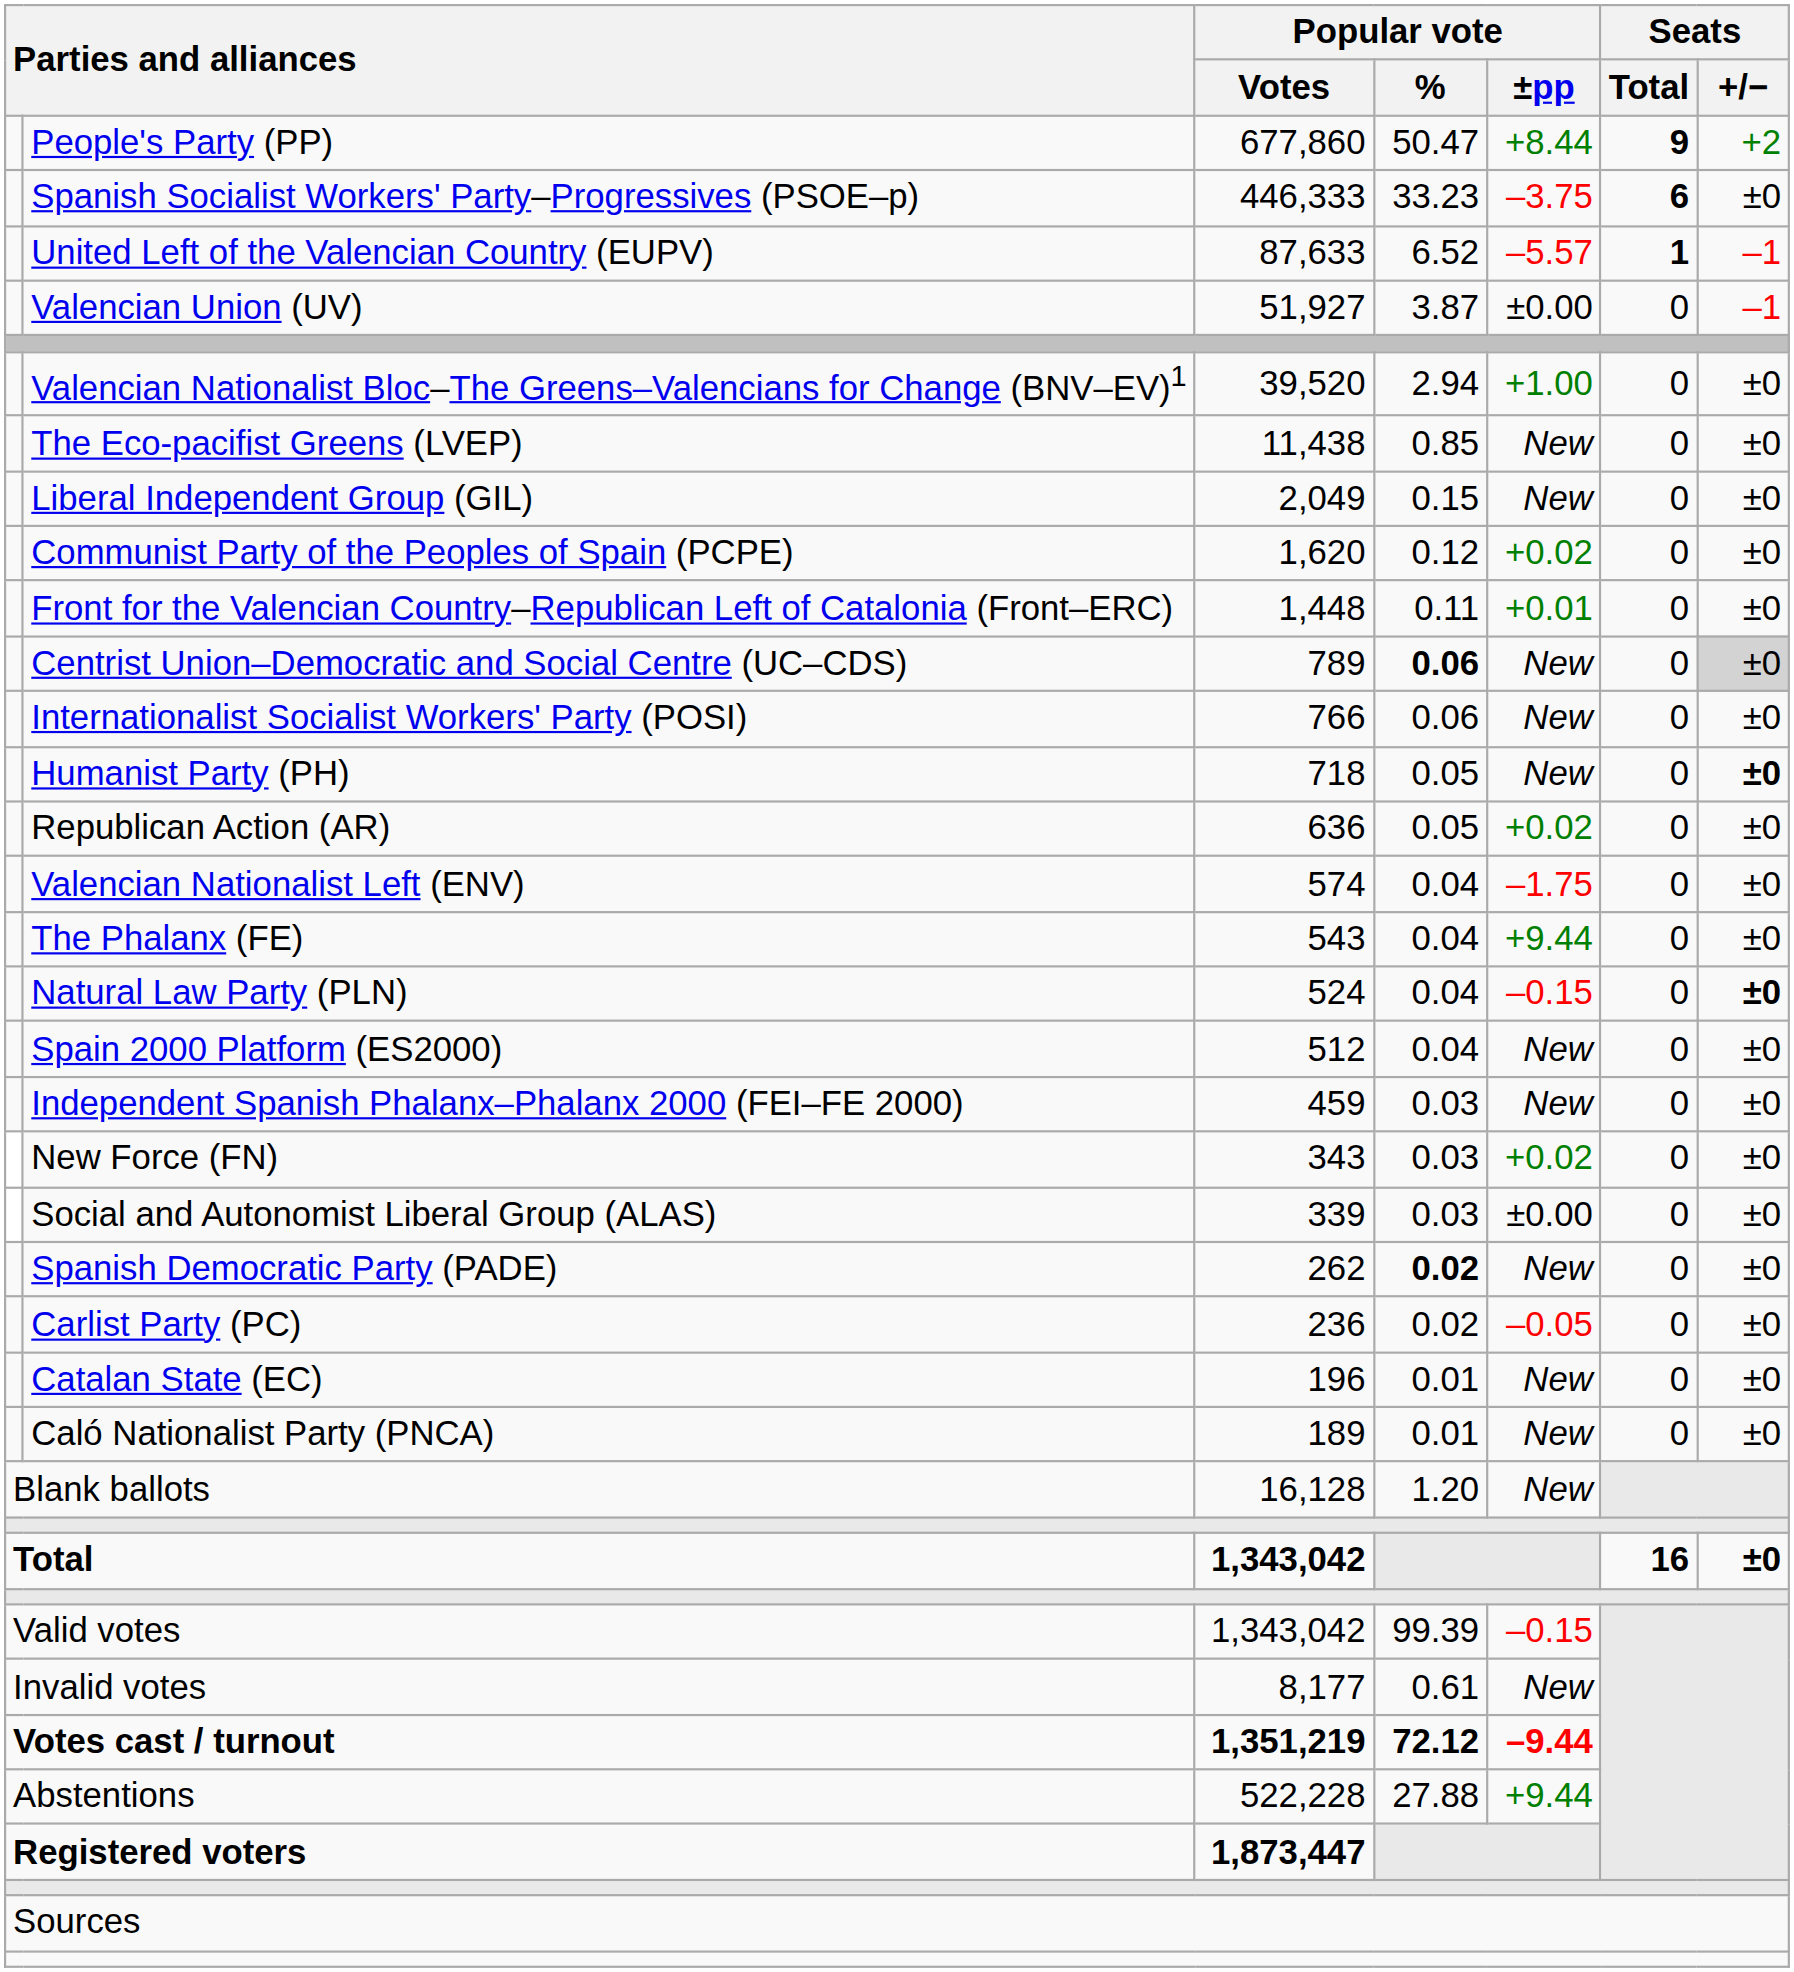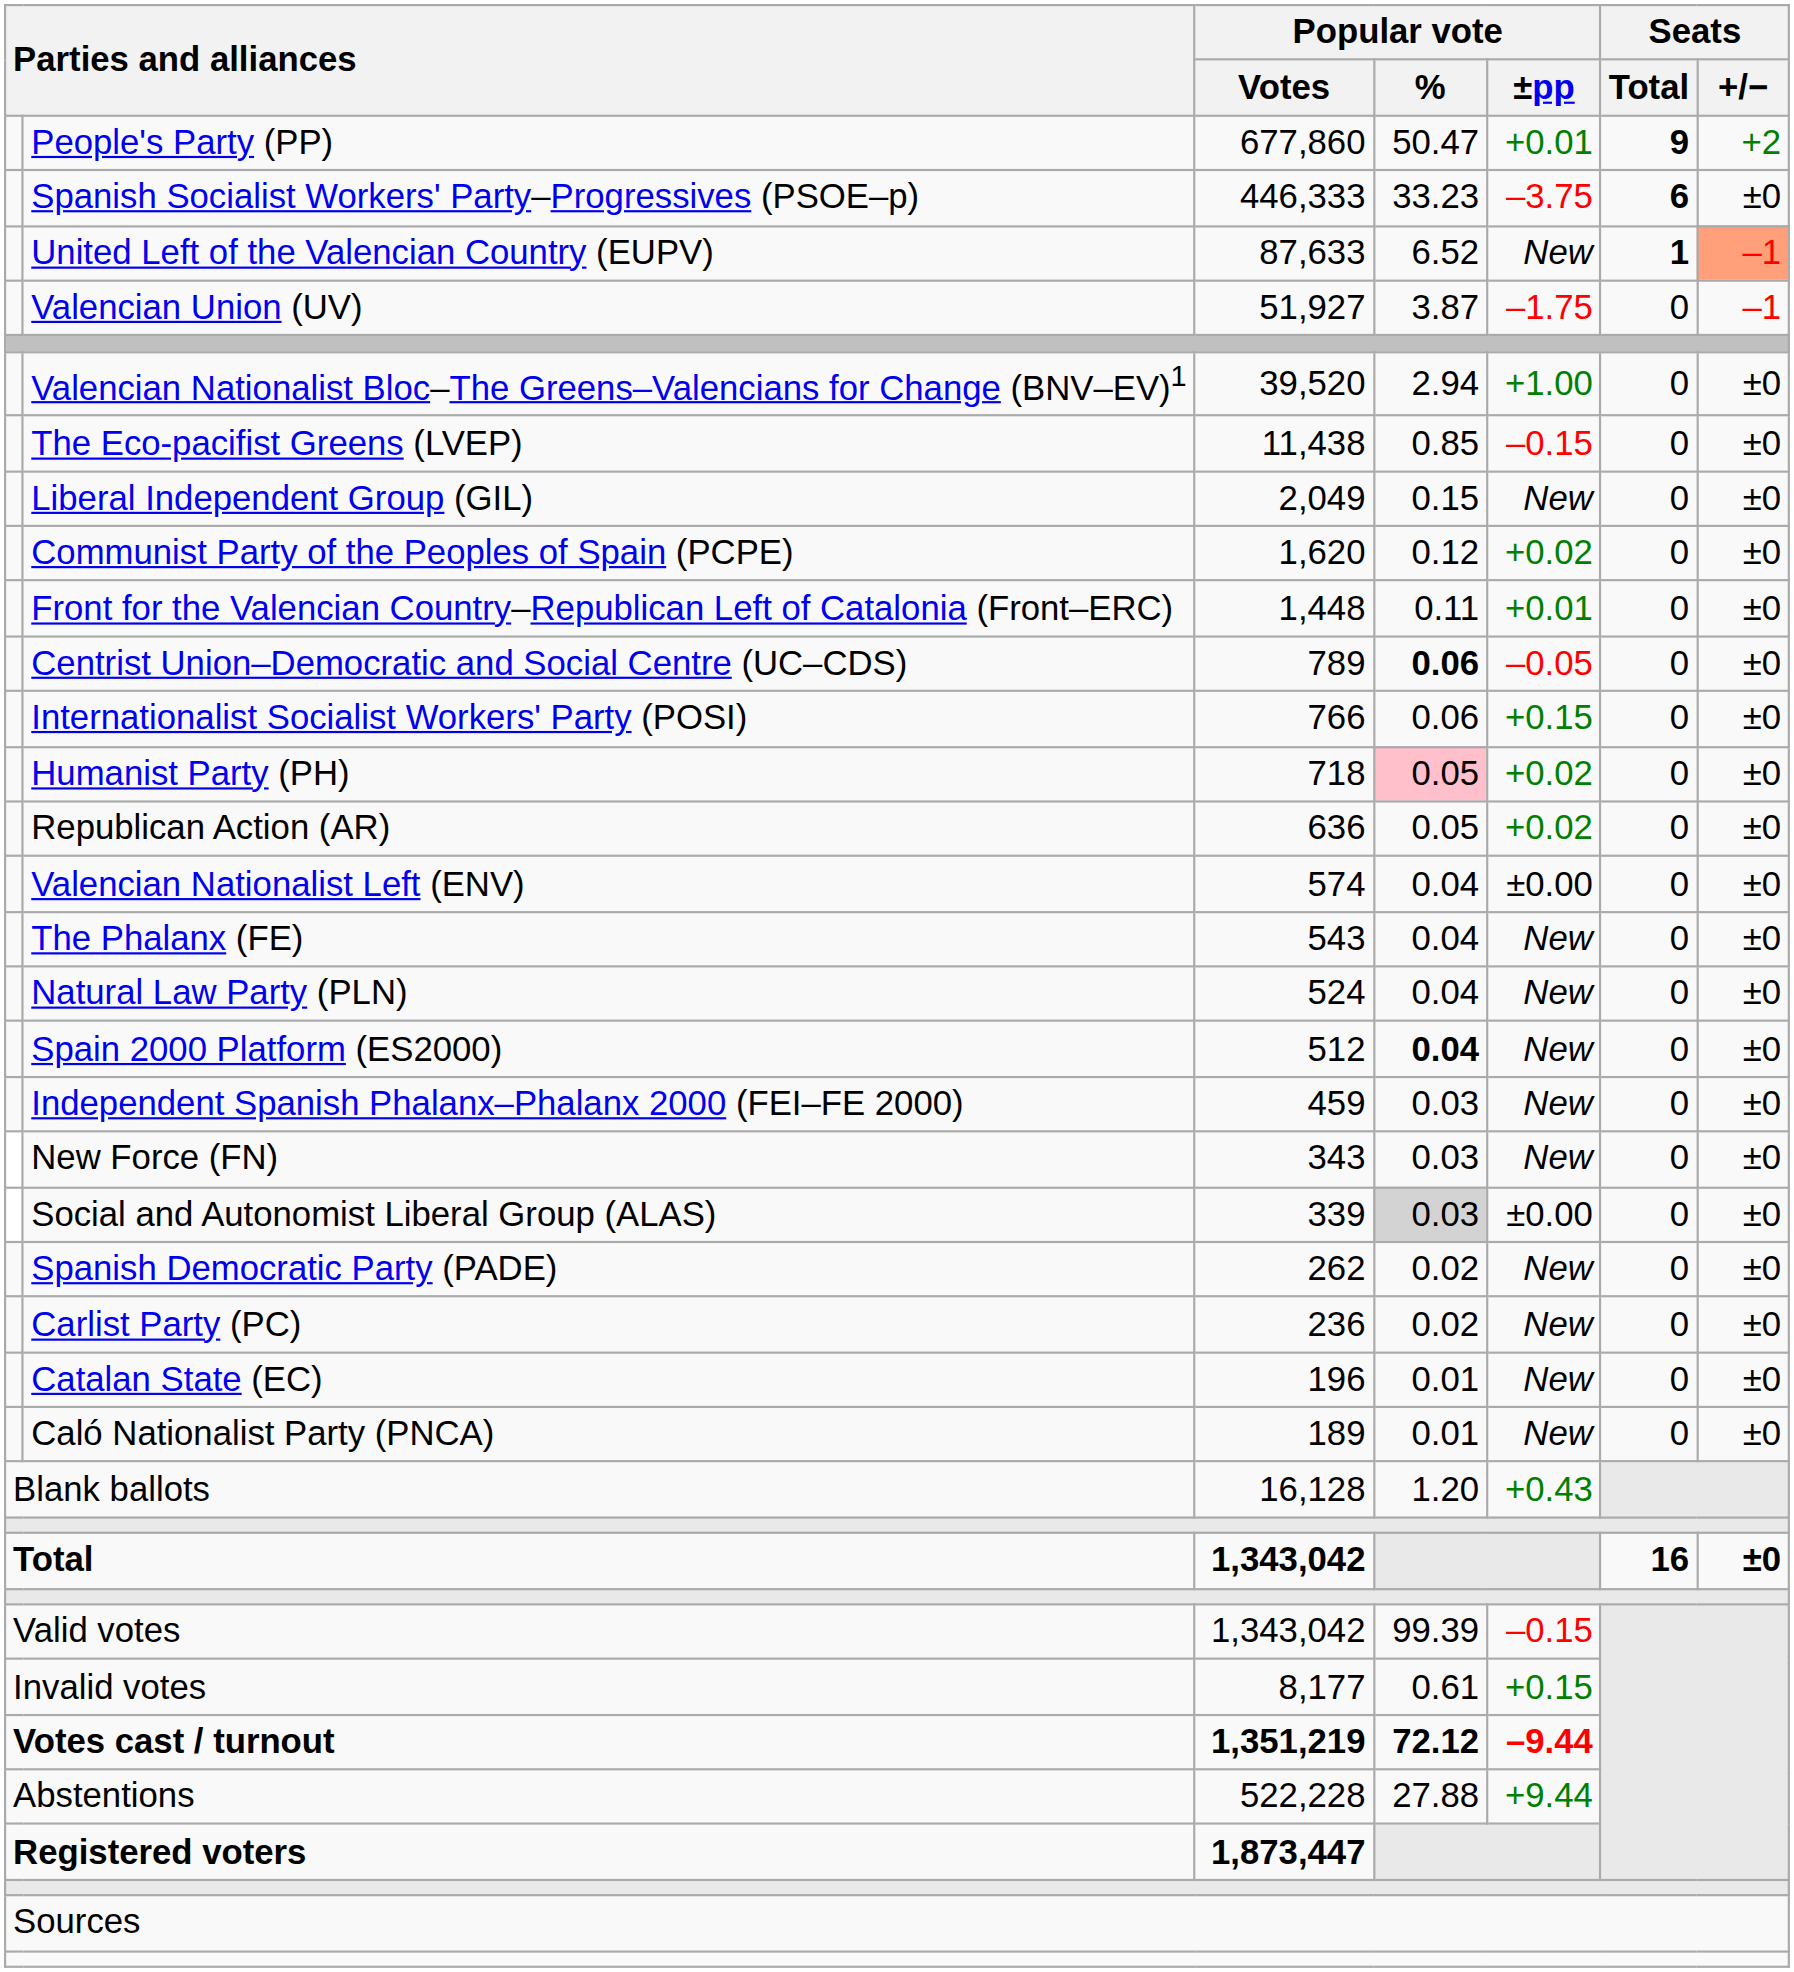People's Party (PP) | Popular vote / ±pp: +8.44 -> +0.01
United Left of the Valencian Country (EUPV) | Popular vote / ±pp: –5.57 -> New
United Left of the Valencian Country (EUPV) | Seats / +/−: no background -> lightsalmon background
Valencian Union (UV) | Popular vote / ±pp: ±0.00 -> –1.75
The Eco-pacifist Greens (LVEP) | Popular vote / ±pp: New -> –0.15
Centrist Union–Democratic and Social Centre (UC–CDS) | Popular vote / ±pp: New -> –0.05
Centrist Union–Democratic and Social Centre (UC–CDS) | Seats / +/−: lightgrey background -> no background
Internationalist Socialist Workers' Party (POSI) | Popular vote / ±pp: New -> +0.15
Humanist Party (PH) | Popular vote / %: no background -> pink background
Humanist Party (PH) | Popular vote / ±pp: New -> +0.02
Humanist Party (PH) | Seats / +/−: bold -> normal
Valencian Nationalist Left (ENV) | Popular vote / ±pp: –1.75 -> ±0.00
The Phalanx (FE) | Popular vote / ±pp: +9.44 -> New
Natural Law Party (PLN) | Popular vote / ±pp: –0.15 -> New
Natural Law Party (PLN) | Seats / +/−: bold -> normal
Spain 2000 Platform (ES2000) | Popular vote / %: normal -> bold
New Force (FN) | Popular vote / ±pp: +0.02 -> New
Social and Autonomist Liberal Group (ALAS) | Popular vote / %: no background -> lightgrey background
Spanish Democratic Party (PADE) | Popular vote / %: bold -> normal
Carlist Party (PC) | Popular vote / ±pp: –0.05 -> New
Blank ballots | Popular vote / ±pp: New -> +0.43
Invalid votes | Popular vote / ±pp: New -> +0.15
